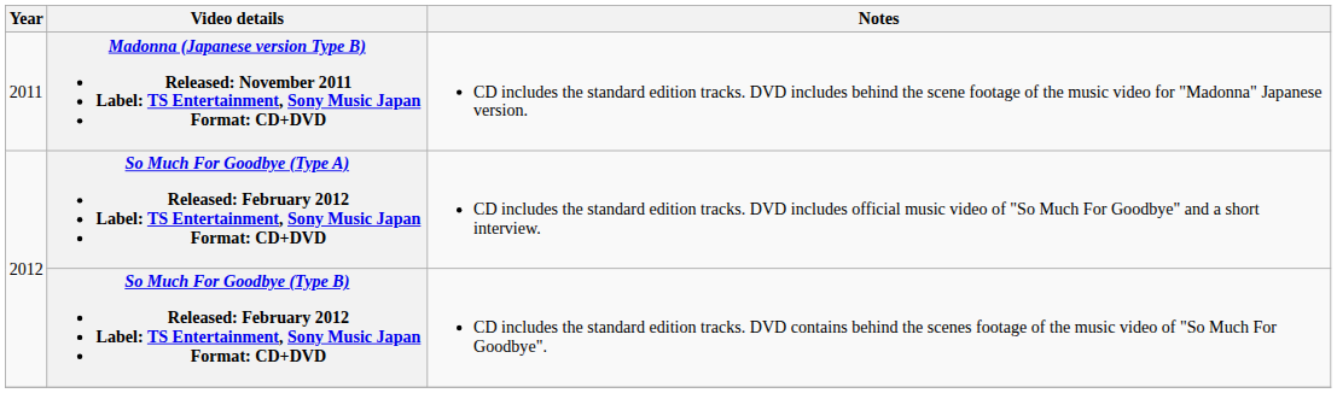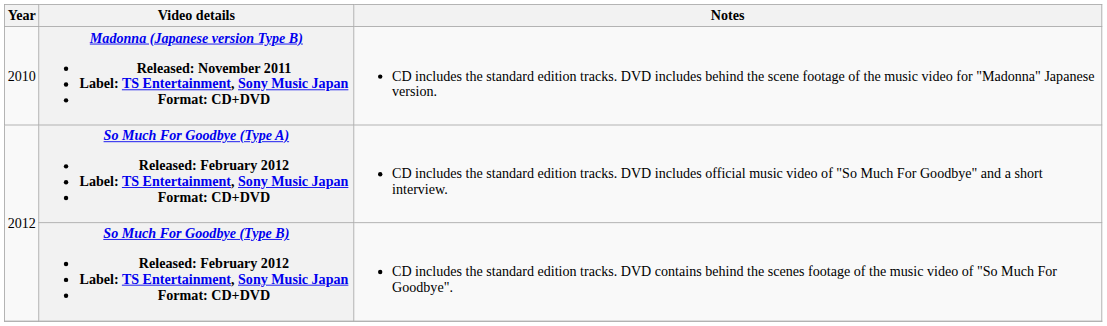row 2 | Year: 2011 -> 2010
